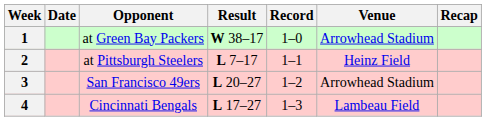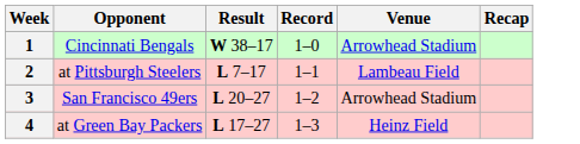- column: Date
1 | Opponent: at Green Bay Packers -> Cincinnati Bengals
2 | Venue: Heinz Field -> Lambeau Field
4 | Opponent: Cincinnati Bengals -> at Green Bay Packers
4 | Venue: Lambeau Field -> Heinz Field
